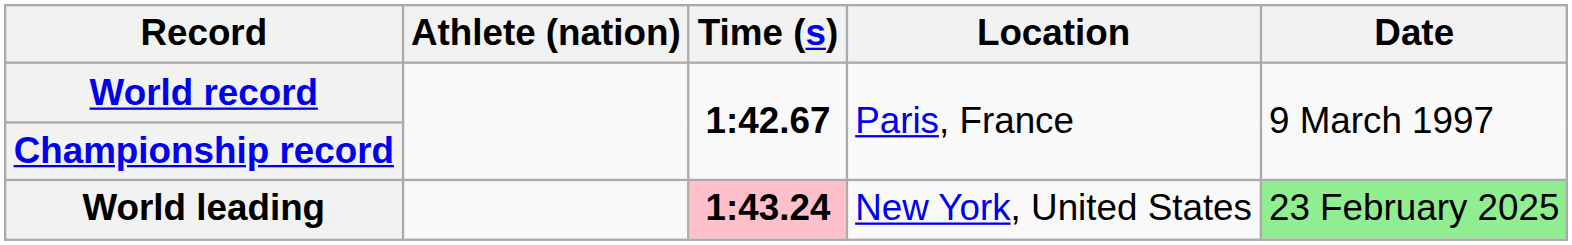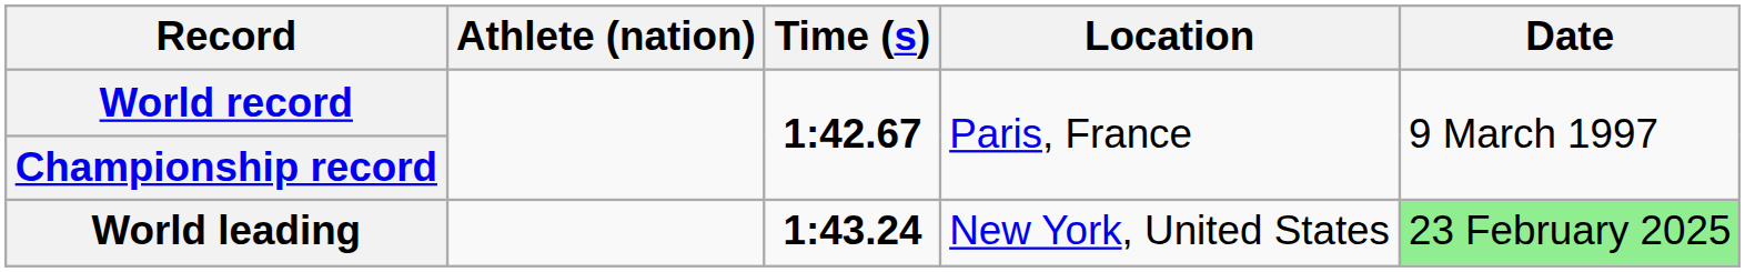World leading | Time (s): pink background -> no background
